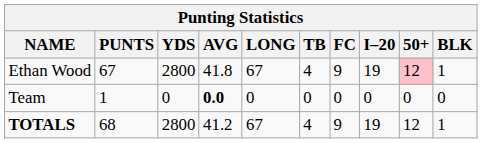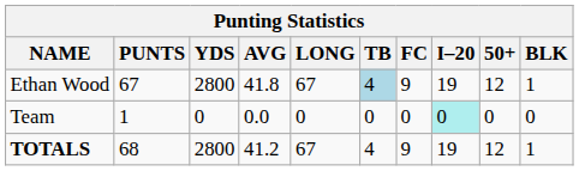Ethan Wood | TB: no background -> lightblue background
Ethan Wood | 50+: pink background -> no background
Team | AVG: bold -> normal
Team | I–20: no background -> paleturquoise background
